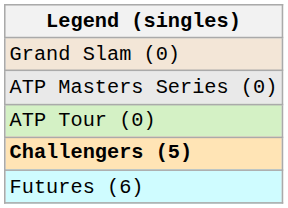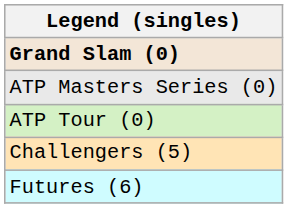row 2 | column 1: normal -> bold
row 5 | column 1: bold -> normal
